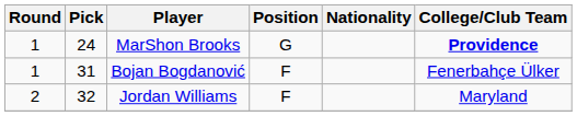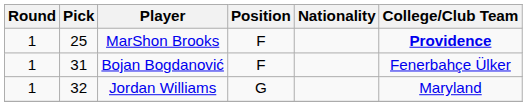MarShon Brooks | Pick: 24 -> 25
MarShon Brooks | Position: G -> F
Jordan Williams | Round: 2 -> 1
Jordan Williams | Position: F -> G
